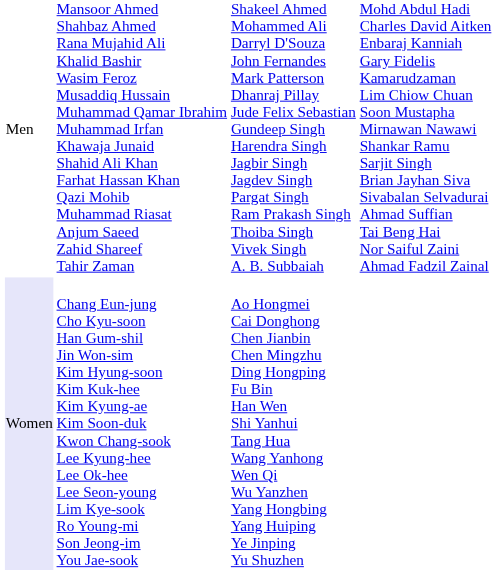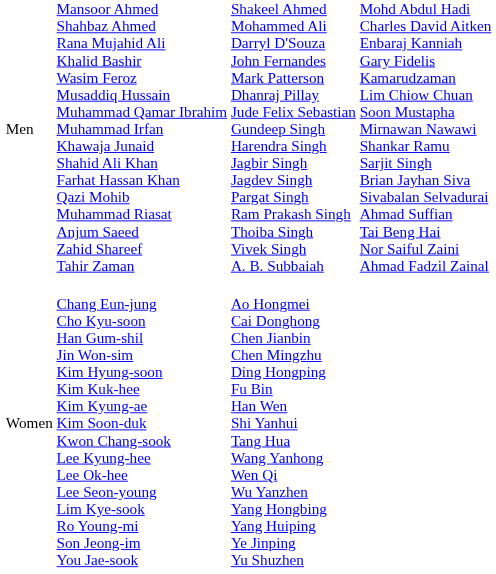Women | column 1: lavender background -> no background
